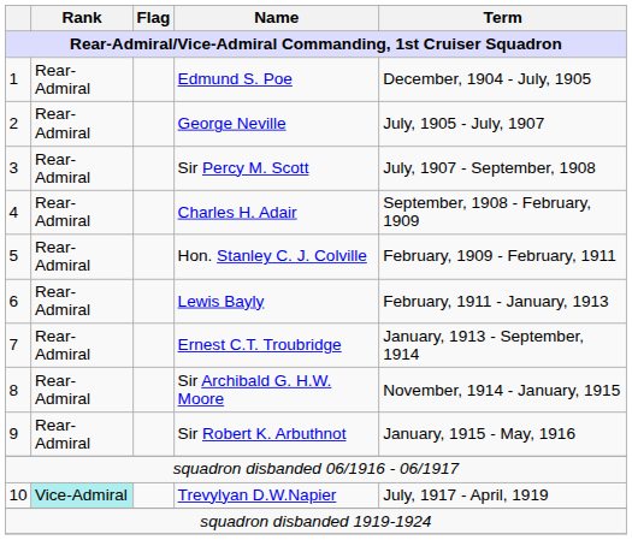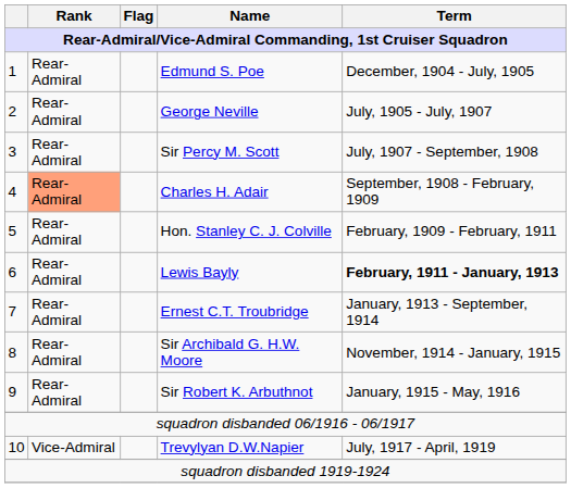Charles H. Adair | Rank: no background -> lightsalmon background
Lewis Bayly | Term: normal -> bold
Trevylyan D.W.Napier | Rank: paleturquoise background -> no background
